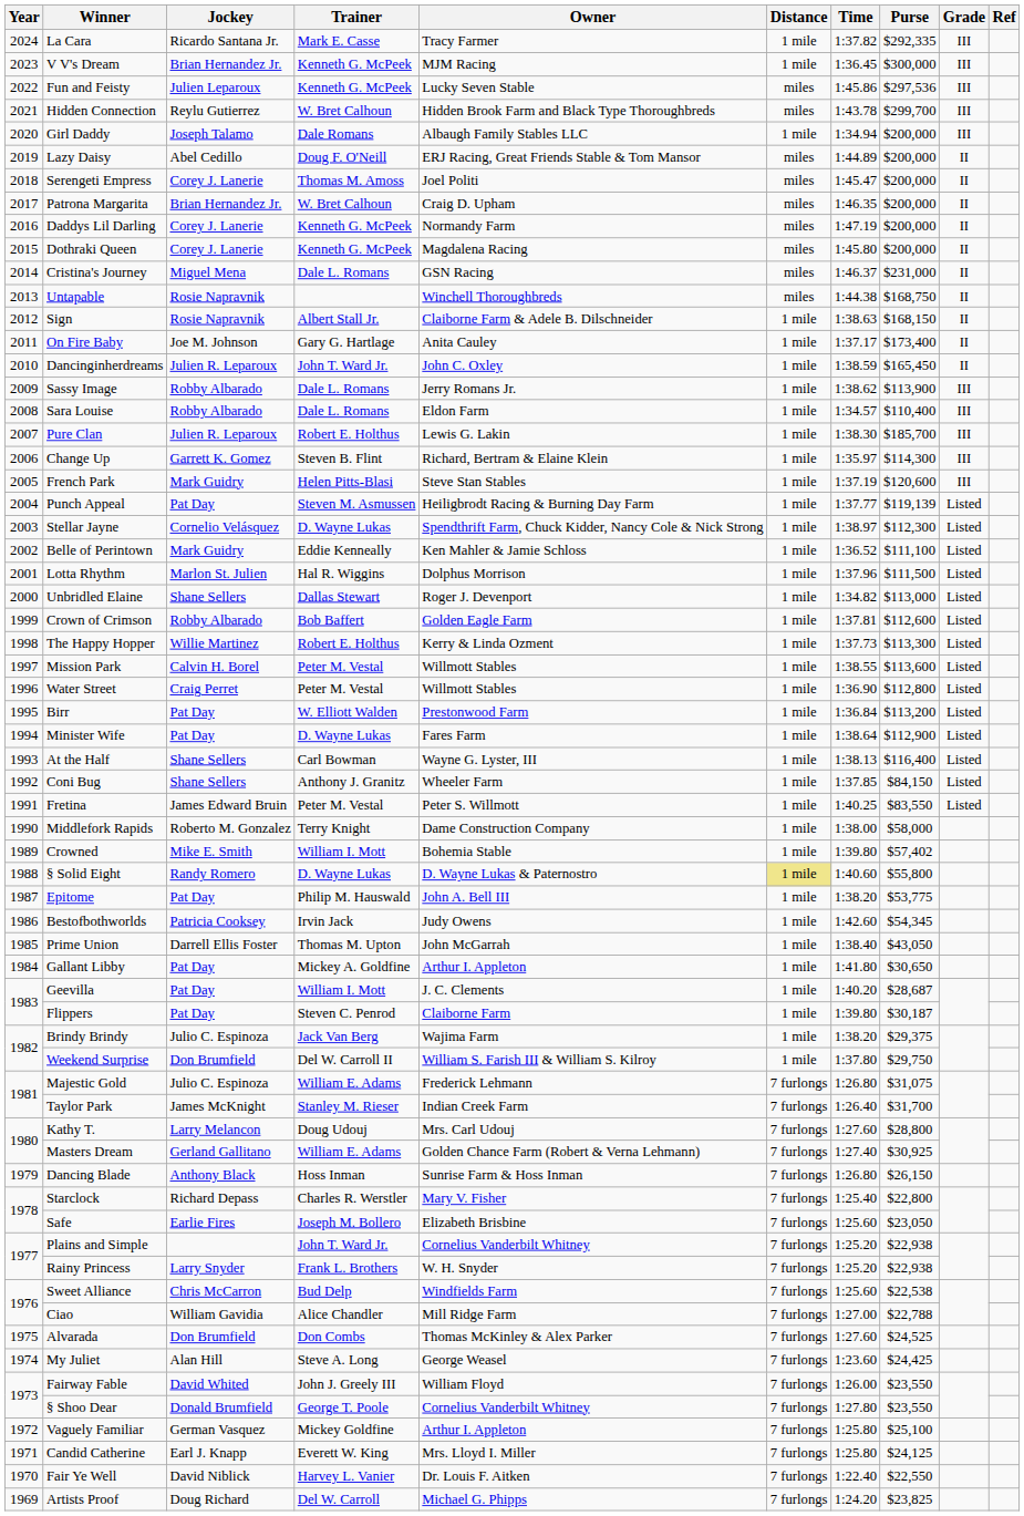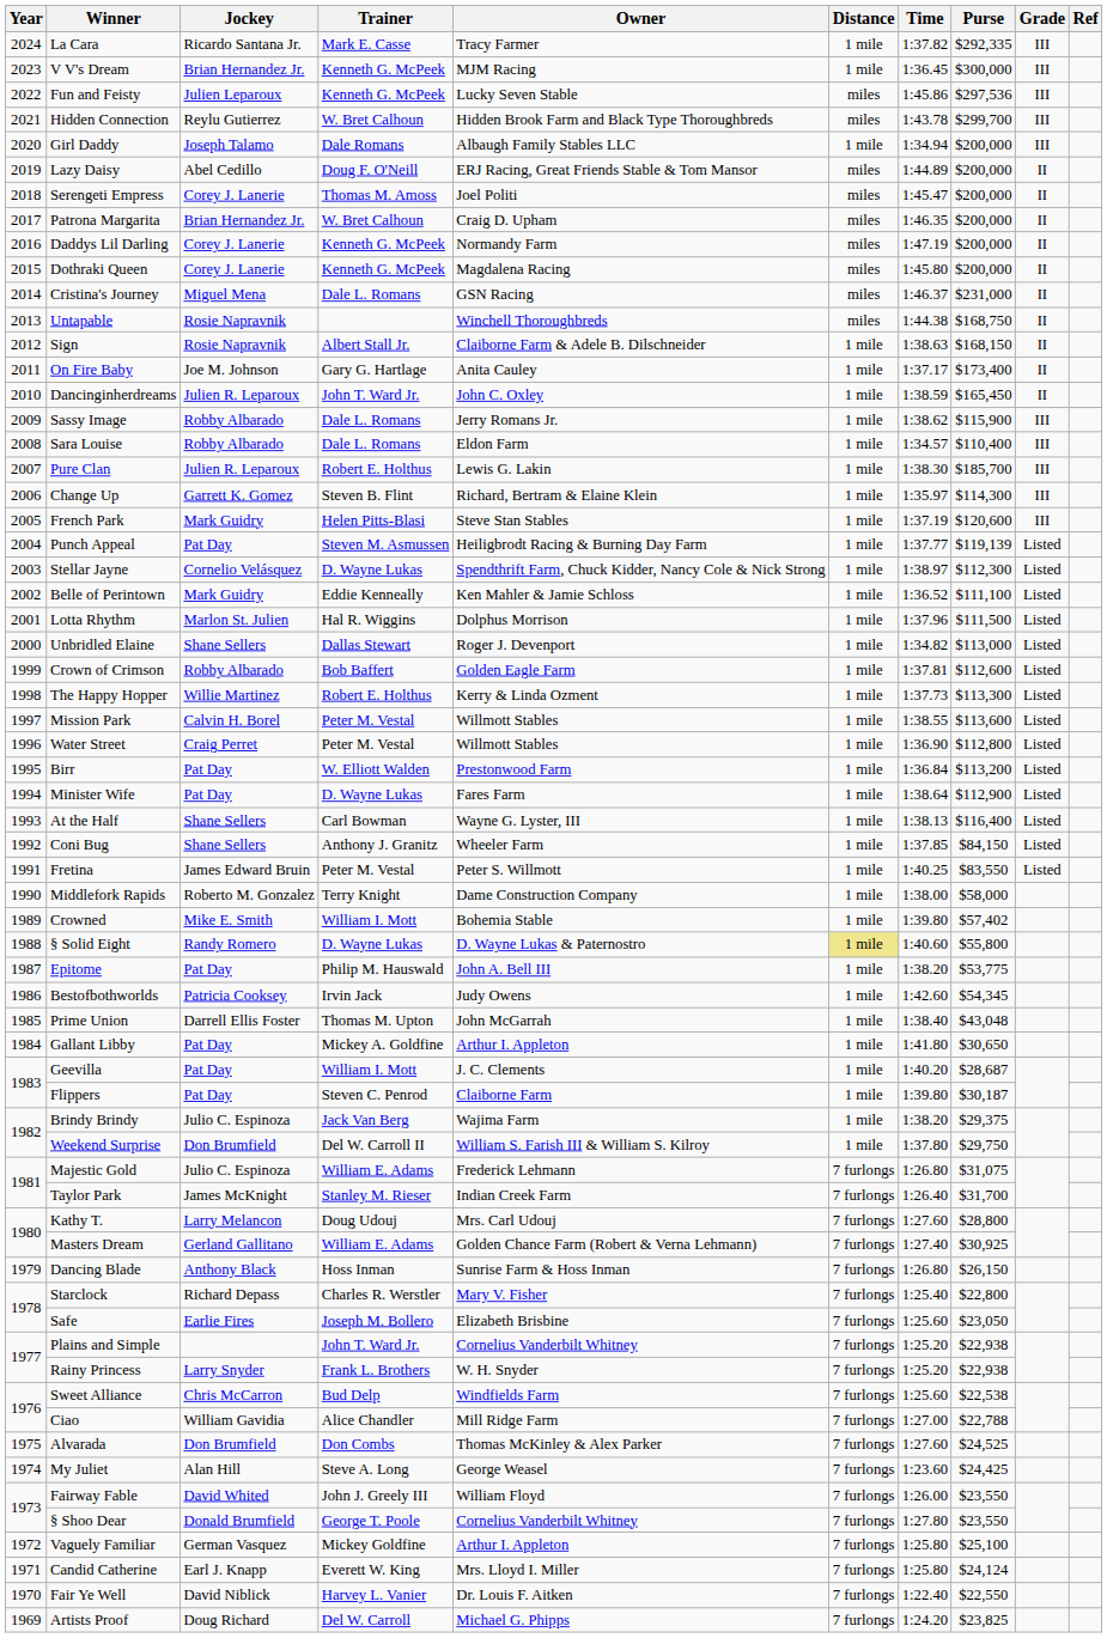Sassy Image | Purse: $113,900 -> $115,900
Prime Union | Purse: $43,050 -> $43,048
Candid Catherine | Purse: $24,125 -> $24,124
